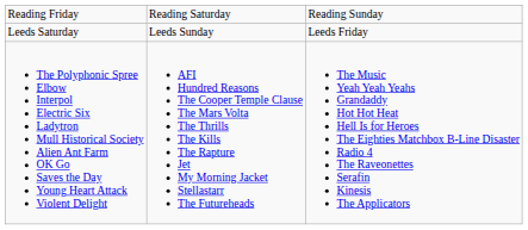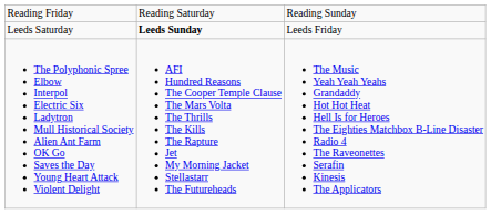Leeds Saturday | column 2: normal -> bold
